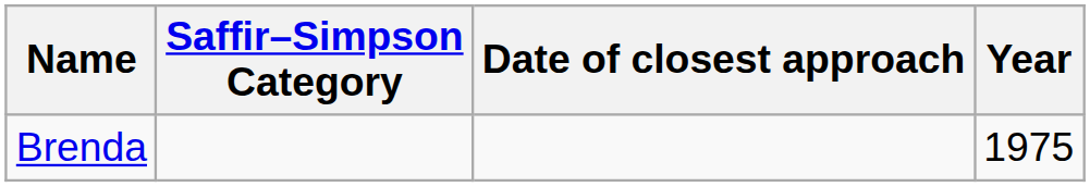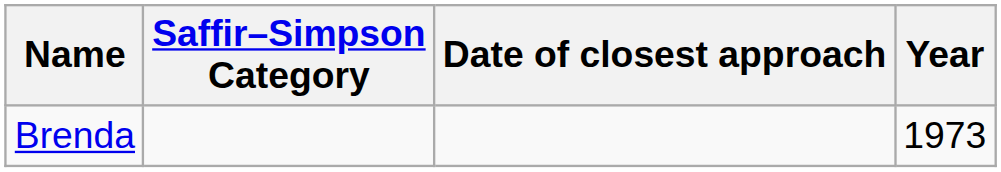Brenda | Year: 1975 -> 1973
